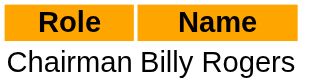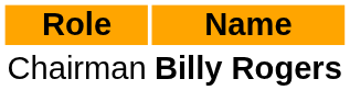Chairman | Name: normal -> bold
